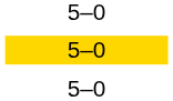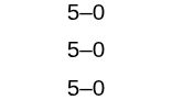row 2 | column 1: gold background -> no background
